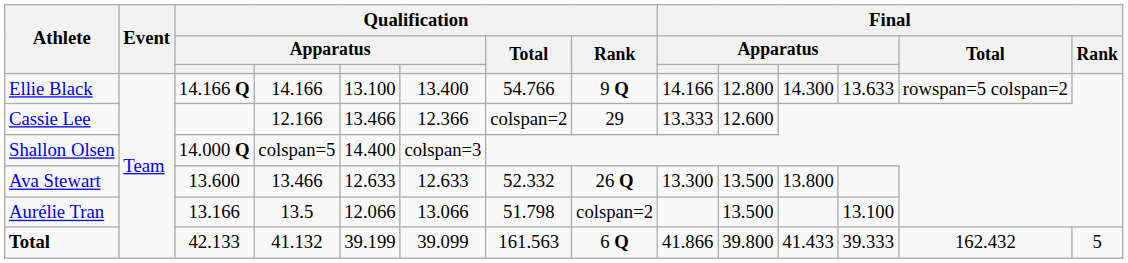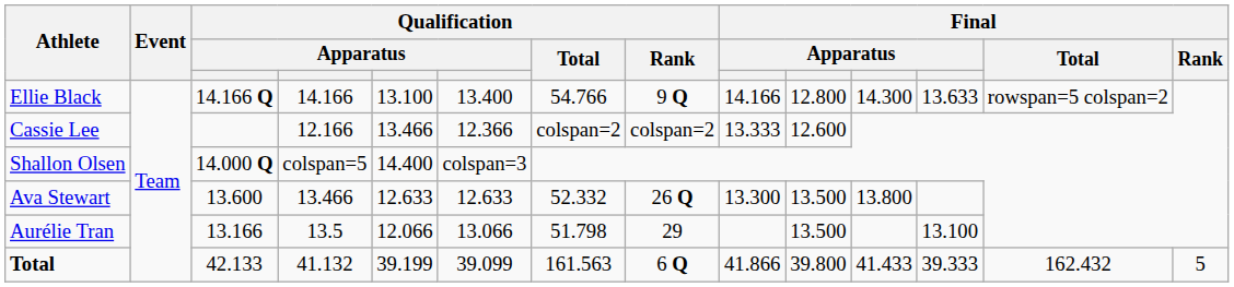Cassie Lee | Qualification / Rank: 29 -> colspan=2
Aurélie Tran | Qualification / Rank: colspan=2 -> 29
